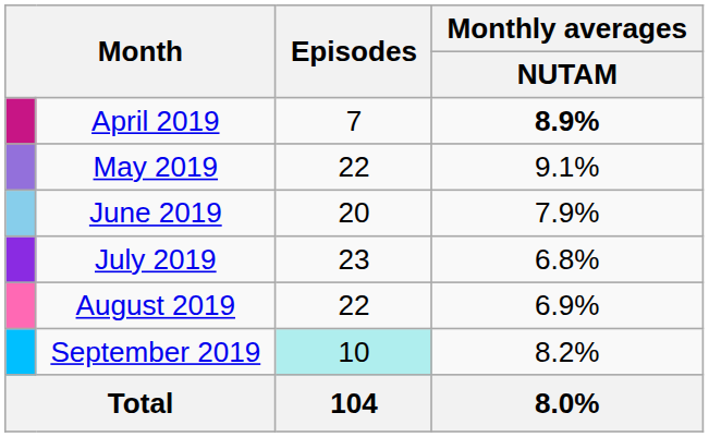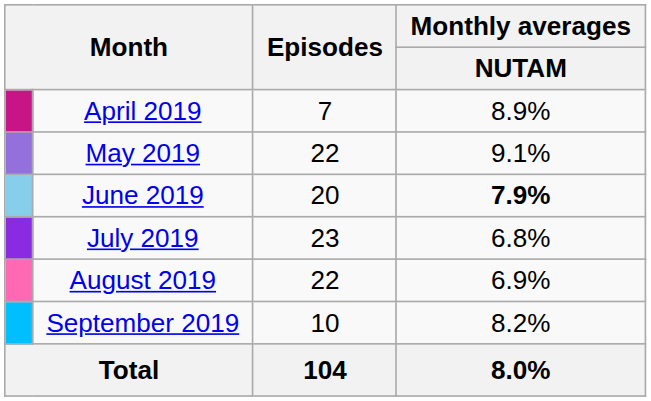April 2019 | Monthly averages / NUTAM: bold -> normal
June 2019 | Monthly averages / NUTAM: normal -> bold
September 2019 | Episodes: paleturquoise background -> no background
